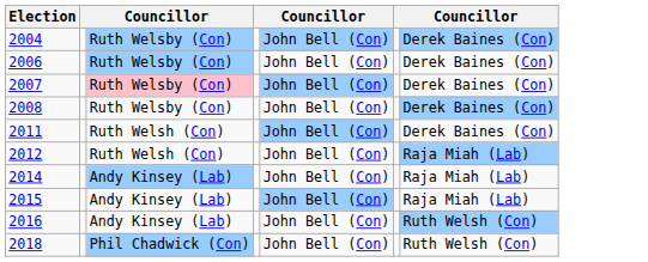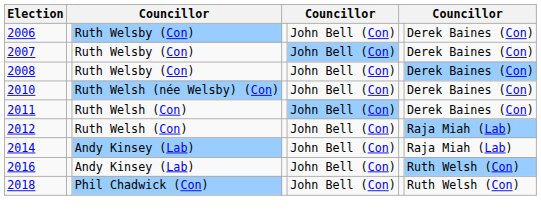- row: 2004 | Ruth Welsby (Con) | John Bell (Con) | Derek Baines (Con)
2007 | column 3: pink background -> no background
+ row: 2010 | Ruth Welsh (née Welsby) (Con) | John Bell (Con) | Derek Baines (Con)
- row: 2015 | Andy Kinsey (Lab) | John Bell (Con) | Raja Miah (Lab)
